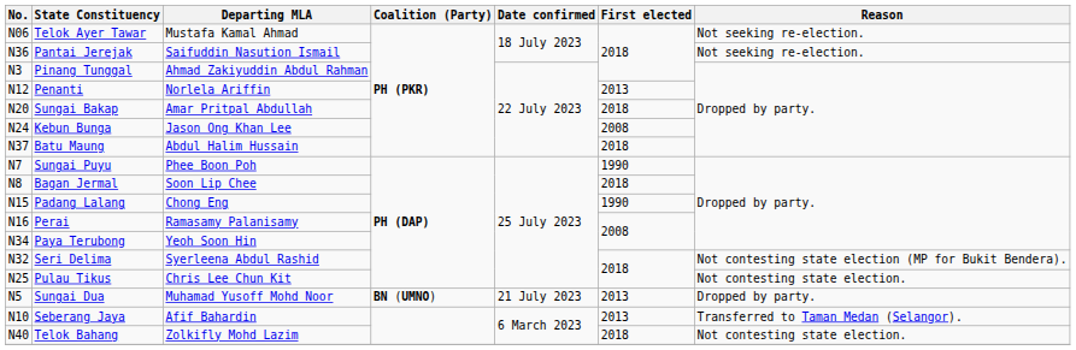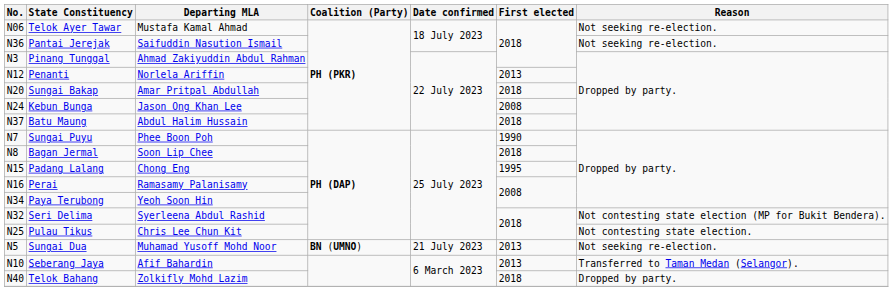Padang Lalang | First elected: 1990 -> 1995
Sungai Dua | Reason: Dropped by party. -> Not seeking re-election.
Telok Bahang | Reason: Not contesting state election. -> Dropped by party.
